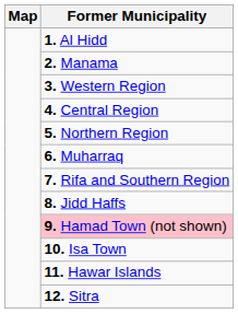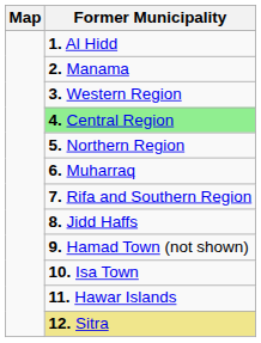4. Central Region | Former Municipality: no background -> lightgreen background
9. Hamad Town (not shown) | Former Municipality: pink background -> no background
12. Sitra | Former Municipality: no background -> khaki background
